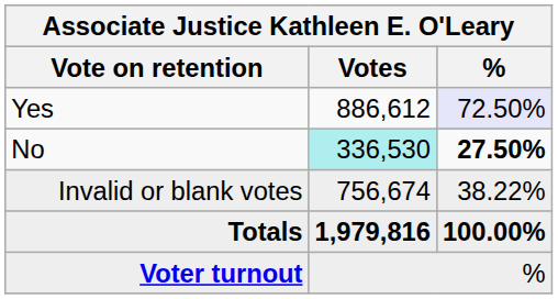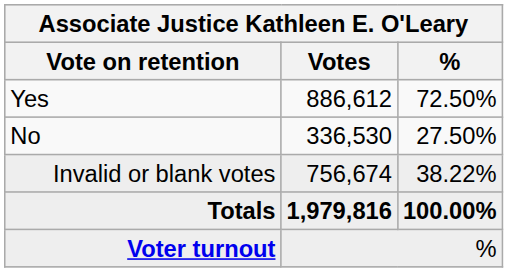Yes | %: lavender background -> no background
No | Votes: paleturquoise background -> no background
No | %: bold -> normal
